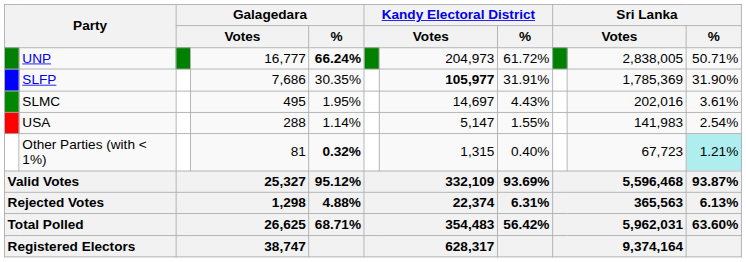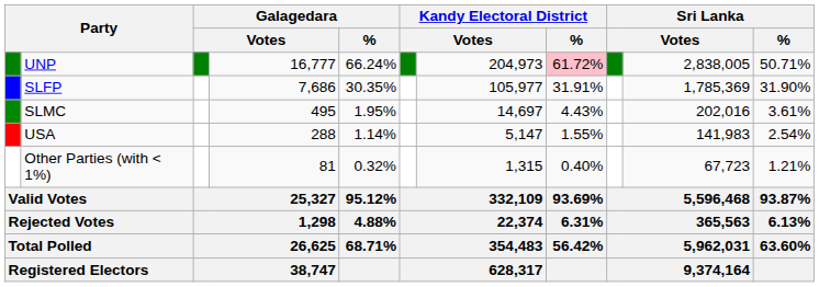UNP | Galagedara / %: bold -> normal
UNP | Kandy Electoral District / %: no background -> pink background
SLFP | column 7: bold -> normal
Other Parties (with < 1%) | Galagedara / %: bold -> normal
Other Parties (with < 1%) | Sri Lanka / %: paleturquoise background -> no background
